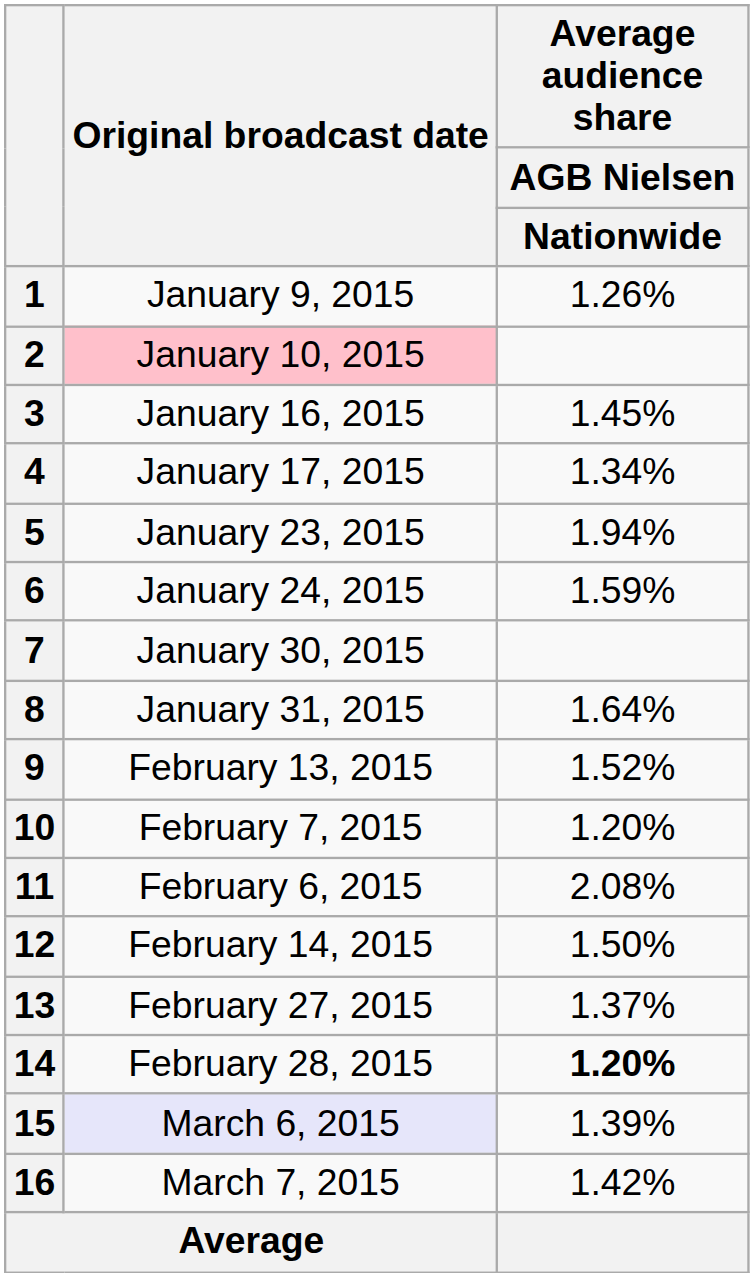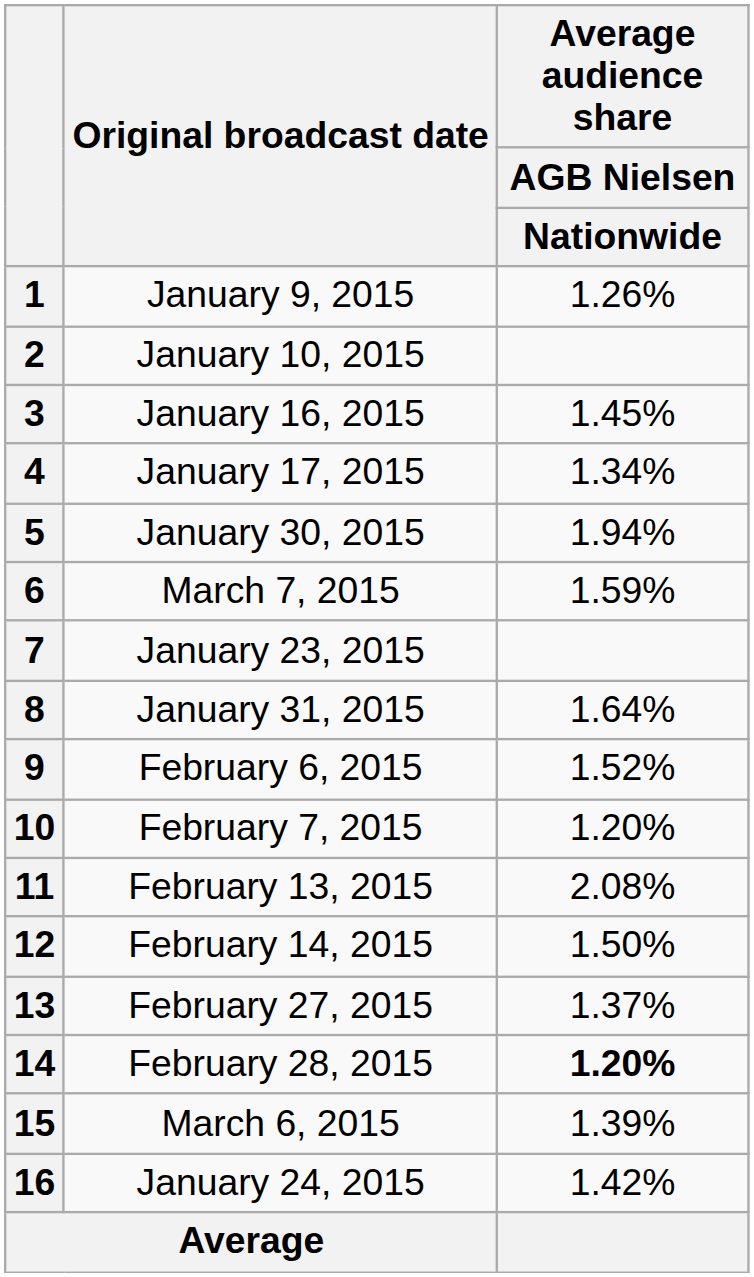2 | Original broadcast date: pink background -> no background
5 | Original broadcast date: January 23, 2015 -> January 30, 2015
6 | Original broadcast date: January 24, 2015 -> March 7, 2015
7 | Original broadcast date: January 30, 2015 -> January 23, 2015
9 | Original broadcast date: February 13, 2015 -> February 6, 2015
11 | Original broadcast date: February 6, 2015 -> February 13, 2015
15 | Original broadcast date: lavender background -> no background
16 | Original broadcast date: March 7, 2015 -> January 24, 2015
